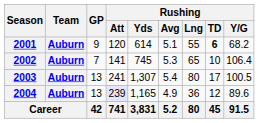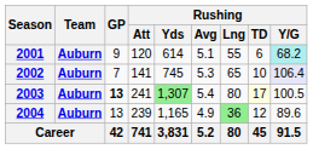2001 | Rushing / TD: bold -> normal
2001 | Rushing / Y/G: no background -> paleturquoise background
2002 | Rushing / Y/G: no background -> lavender background
2003 | GP: normal -> bold
2003 | Rushing / Yds: no background -> lightgreen background
2003 | Rushing / TD: no background -> lightyellow background
2004 | Rushing / Att: lavender background -> no background
2004 | Rushing / Lng: no background -> lightgreen background
